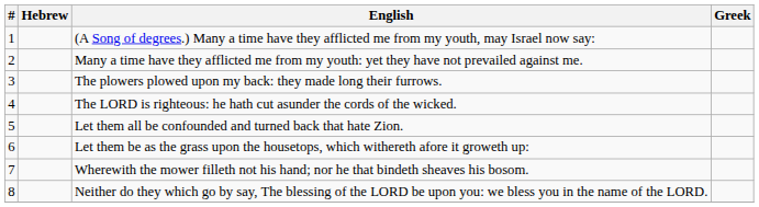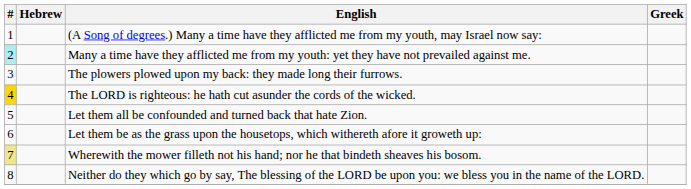row 3 | #: no background -> paleturquoise background
row 5 | #: no background -> gold background
row 8 | #: no background -> khaki background
